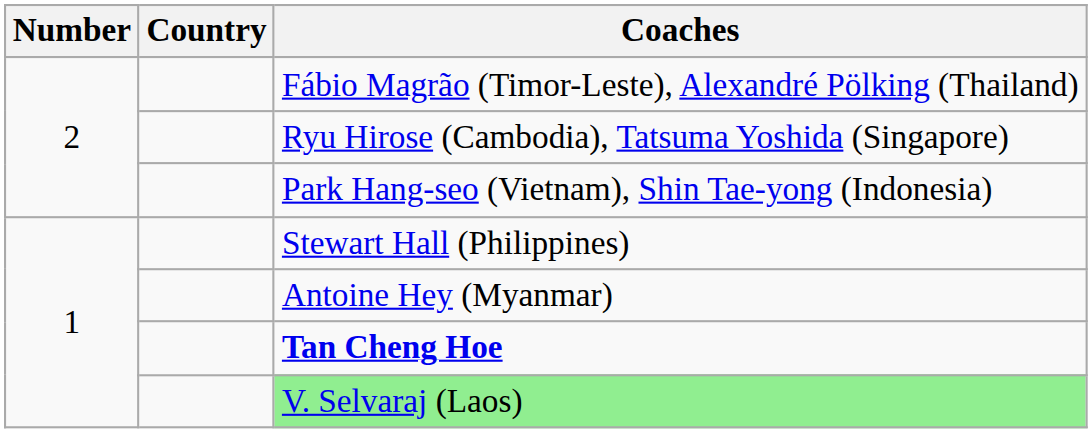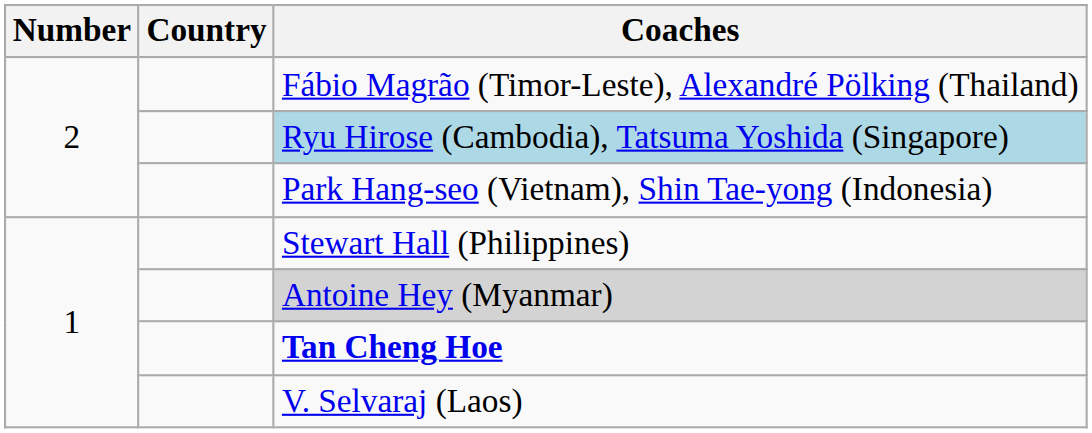Ryu Hirose (Cambodia), Tatsuma Yoshida (Singapore) | Coaches: no background -> lightblue background
Antoine Hey (Myanmar) | Coaches: no background -> lightgrey background
V. Selvaraj (Laos) | Coaches: lightgreen background -> no background
